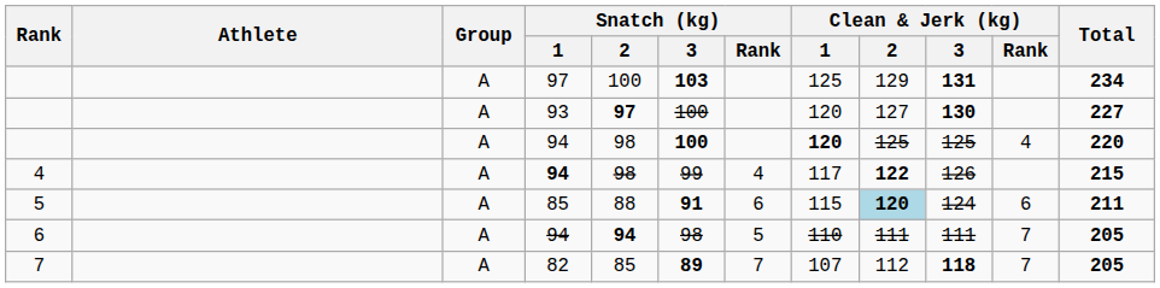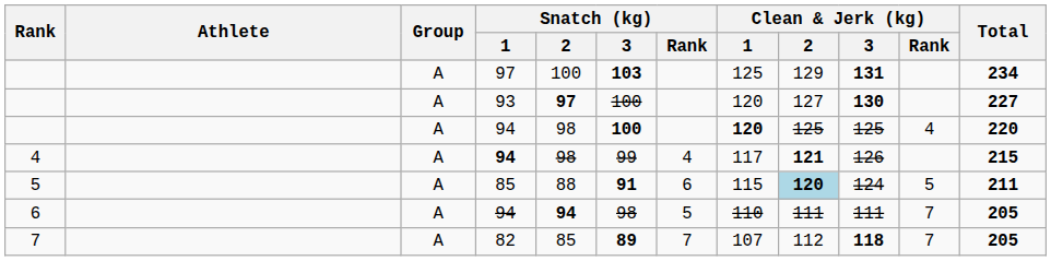row 6 | Clean & Jerk (kg) / 2: 122 -> 121
row 7 | Clean & Jerk (kg) / Rank: 6 -> 5
